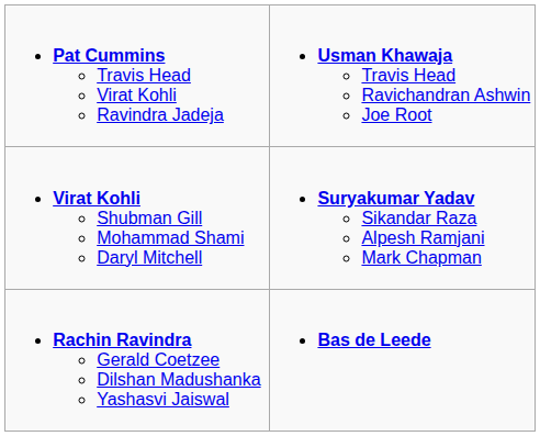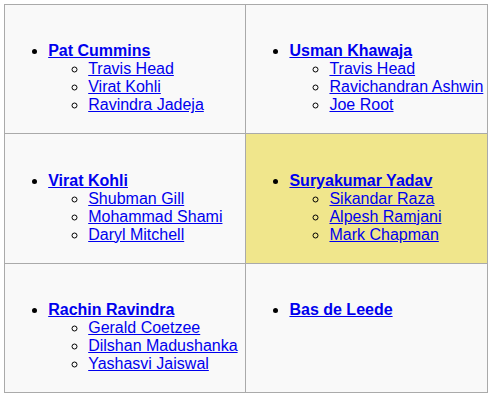Virat Kohli Shubman Gill Mohammad Shami Daryl Mitchell | column 2: no background -> khaki background
